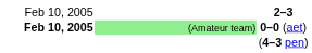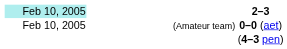2–3 | column 1: no background -> paleturquoise background
0–0 (aet) | column 1: bold -> normal
0–0 (aet) | column 2: lightgreen background -> no background
